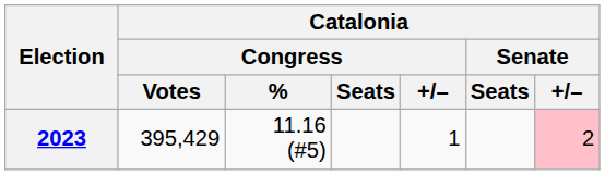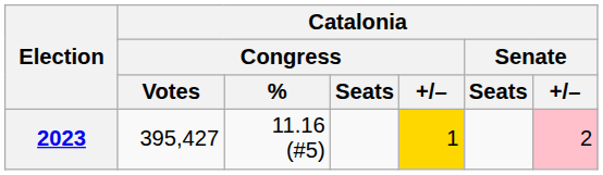2023 | Catalonia / Congress / Votes: 395,429 -> 395,427
2023 | Catalonia / Congress / +/–: no background -> gold background
